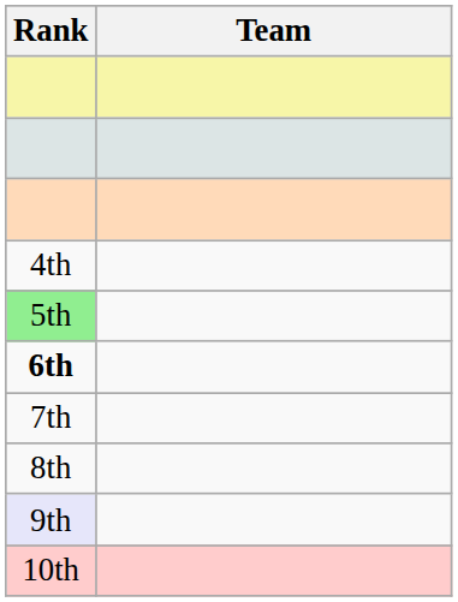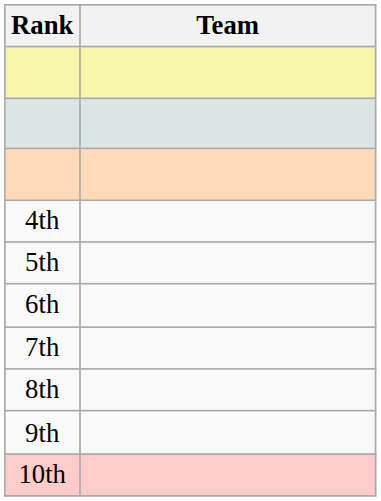row 6 | Rank: lightgreen background -> no background
row 7 | Rank: bold -> normal
row 10 | Rank: lavender background -> no background
